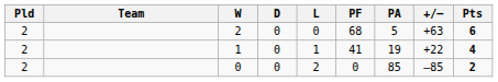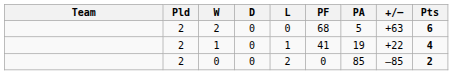columns swapped: Team <-> Pld
